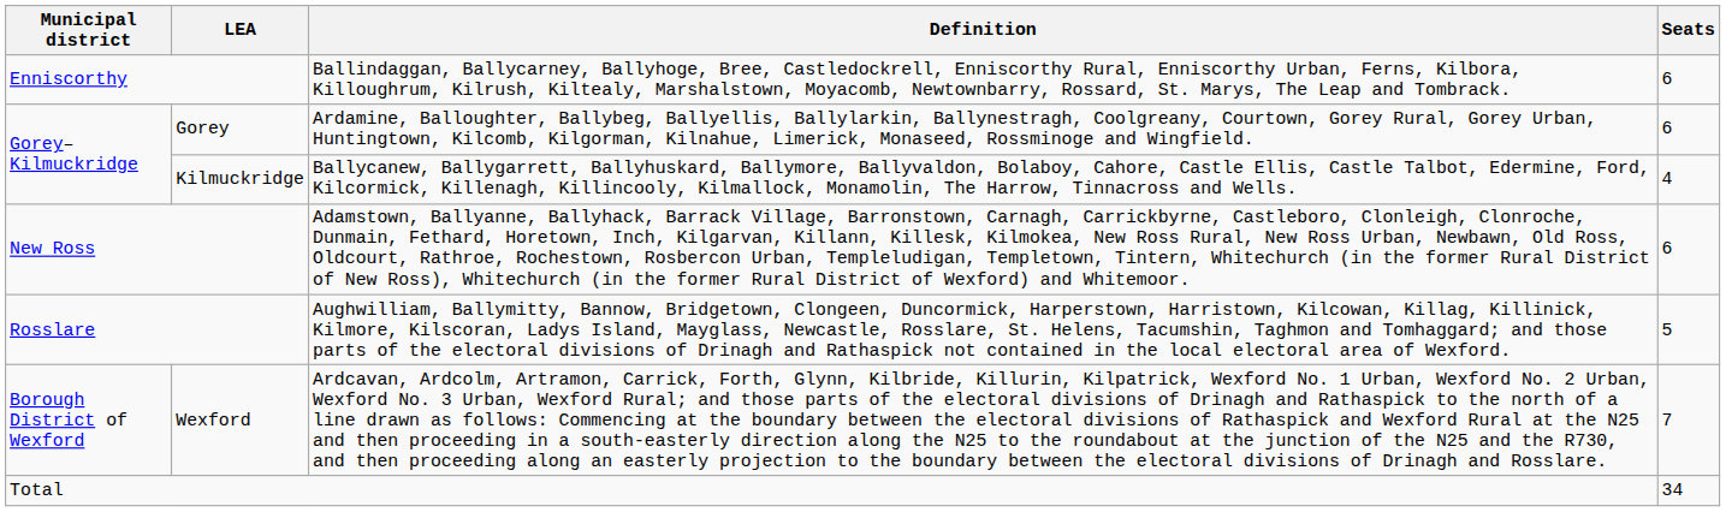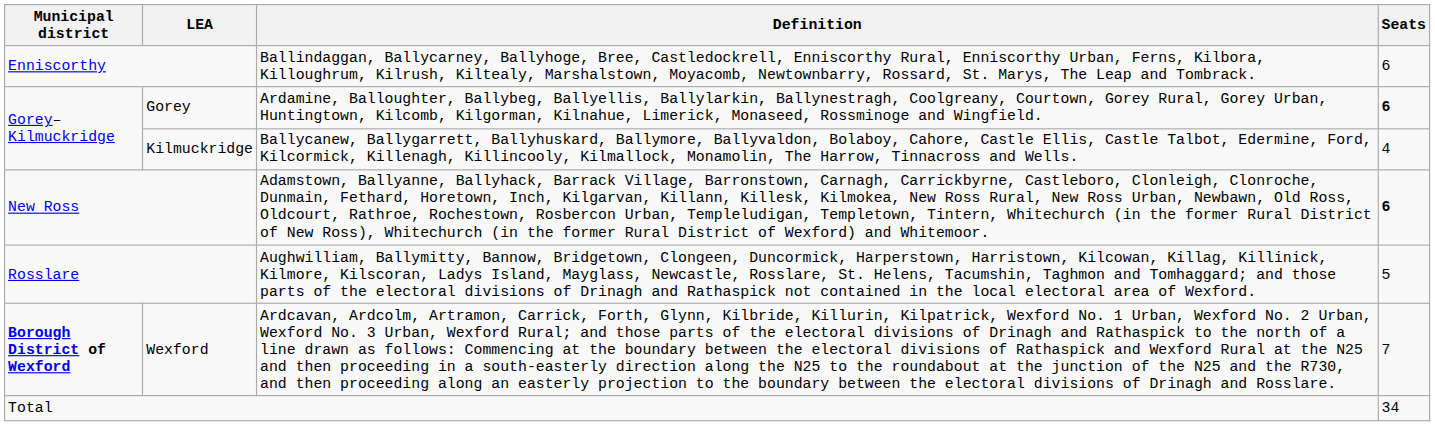Gorey | Seats: normal -> bold
New Ross | Seats: normal -> bold
Wexford | Municipal district: normal -> bold
